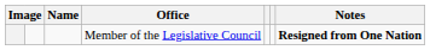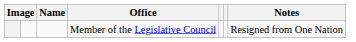Member of the Legislative Council | Notes: bold -> normal
